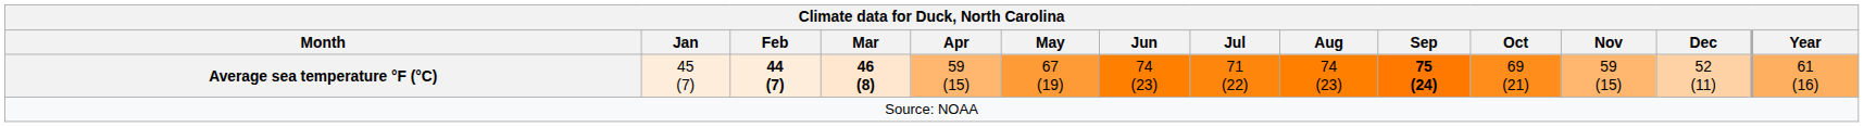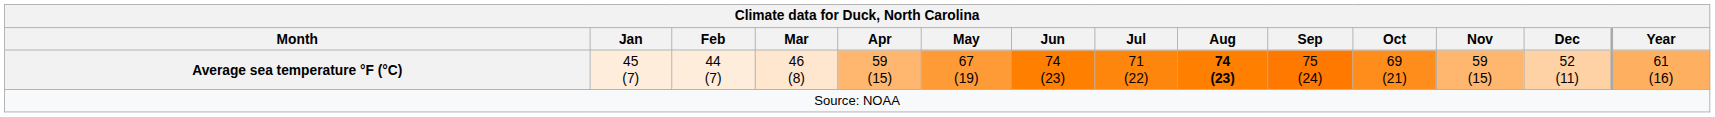row 3 | Feb: bold -> normal
row 3 | Mar: bold -> normal
row 3 | Aug: normal -> bold
row 3 | Sep: bold -> normal
